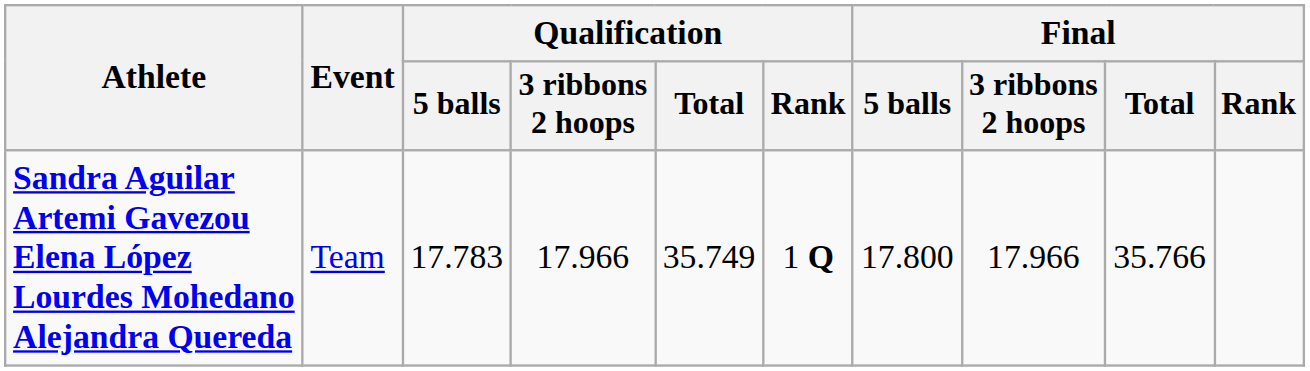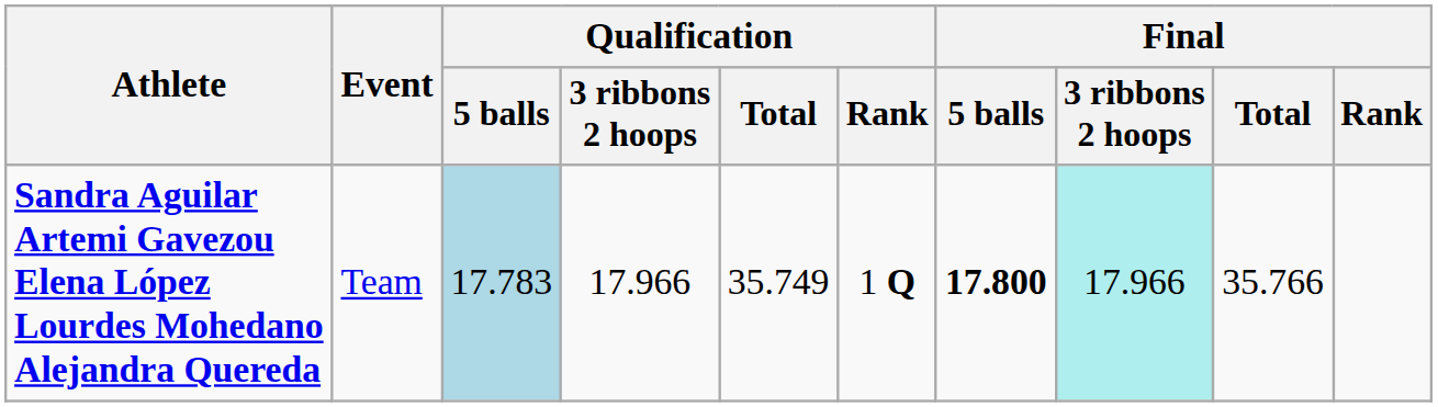row 3 | Qualification / 5 balls: no background -> lightblue background
row 3 | Final / 5 balls: normal -> bold
row 3 | Final / 3 ribbons 2 hoops: no background -> paleturquoise background
